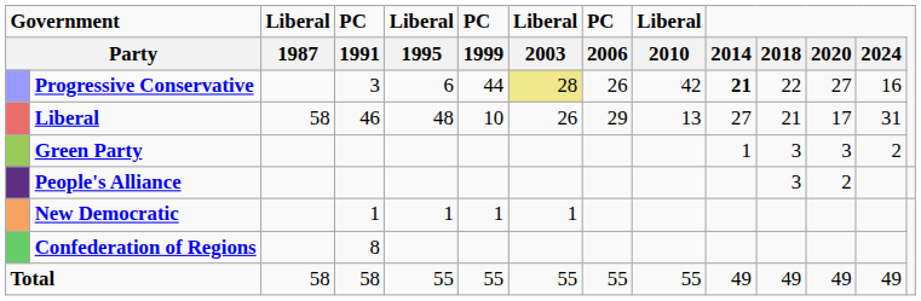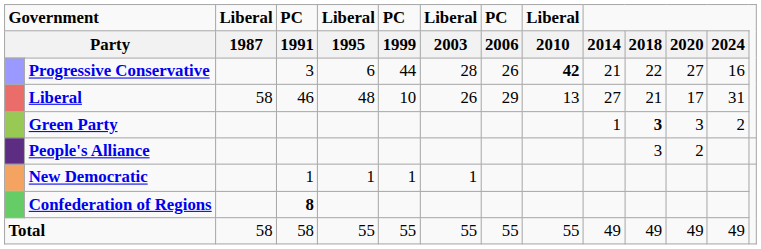Progressive Conservative | Liberal / 2003: khaki background -> no background
Progressive Conservative | Liberal / 2010: normal -> bold
Progressive Conservative | 2014: bold -> normal
Green Party | 2018: normal -> bold
Confederation of Regions | PC / 1991: normal -> bold
